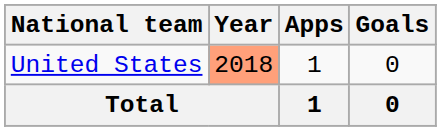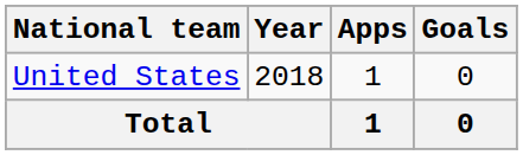United States | Year: lightsalmon background -> no background
